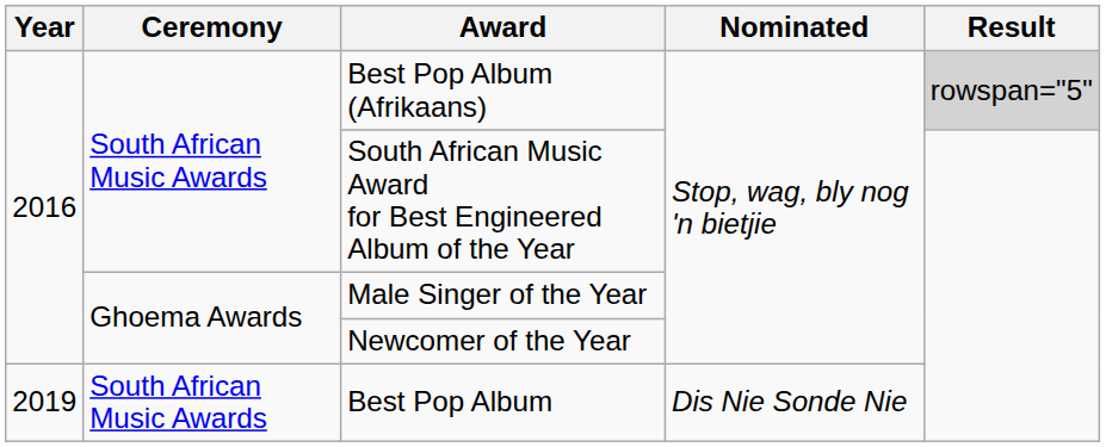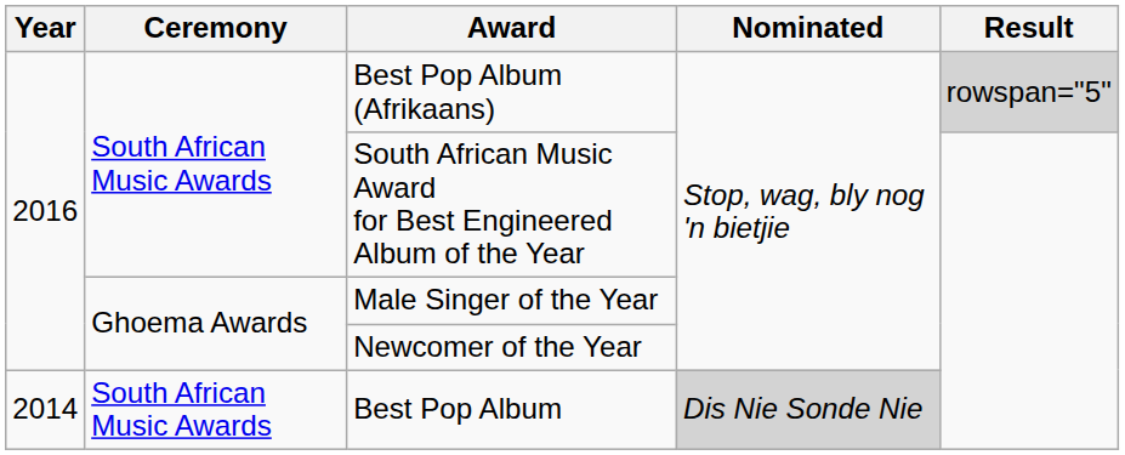Best Pop Album | Year: 2019 -> 2014
Best Pop Album | Nominated: no background -> lightgrey background
